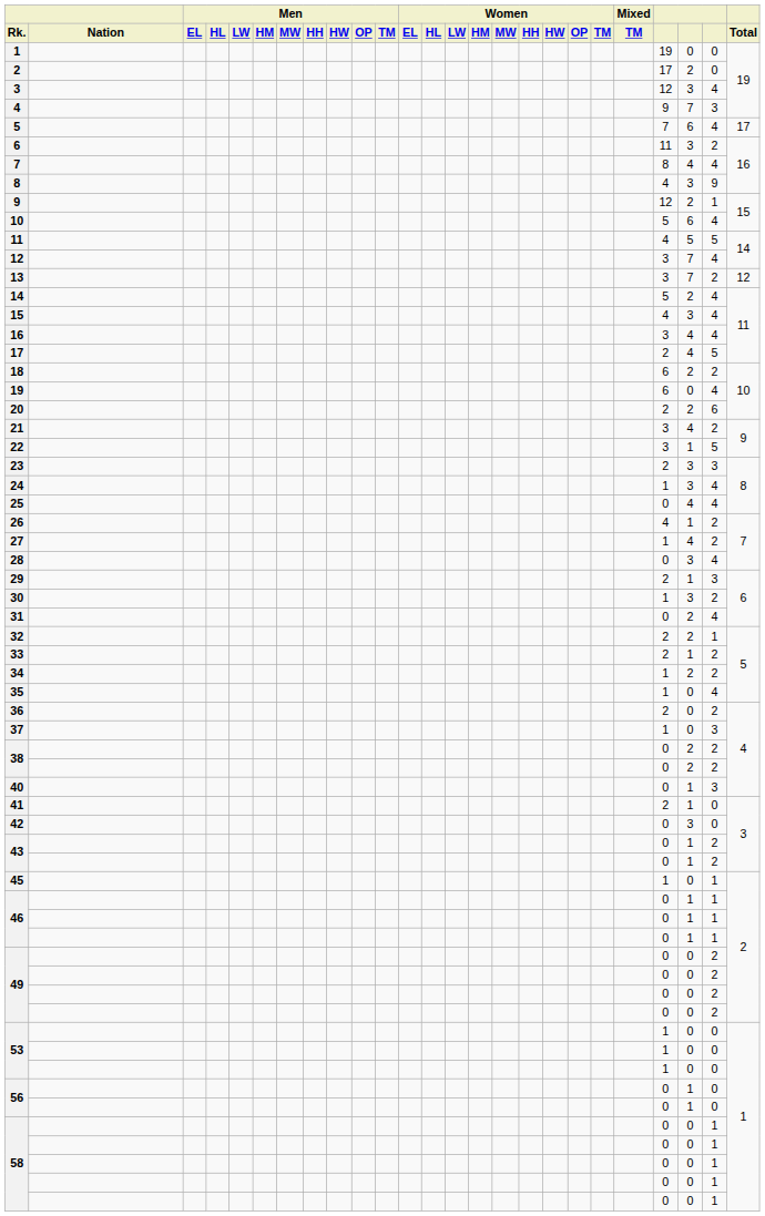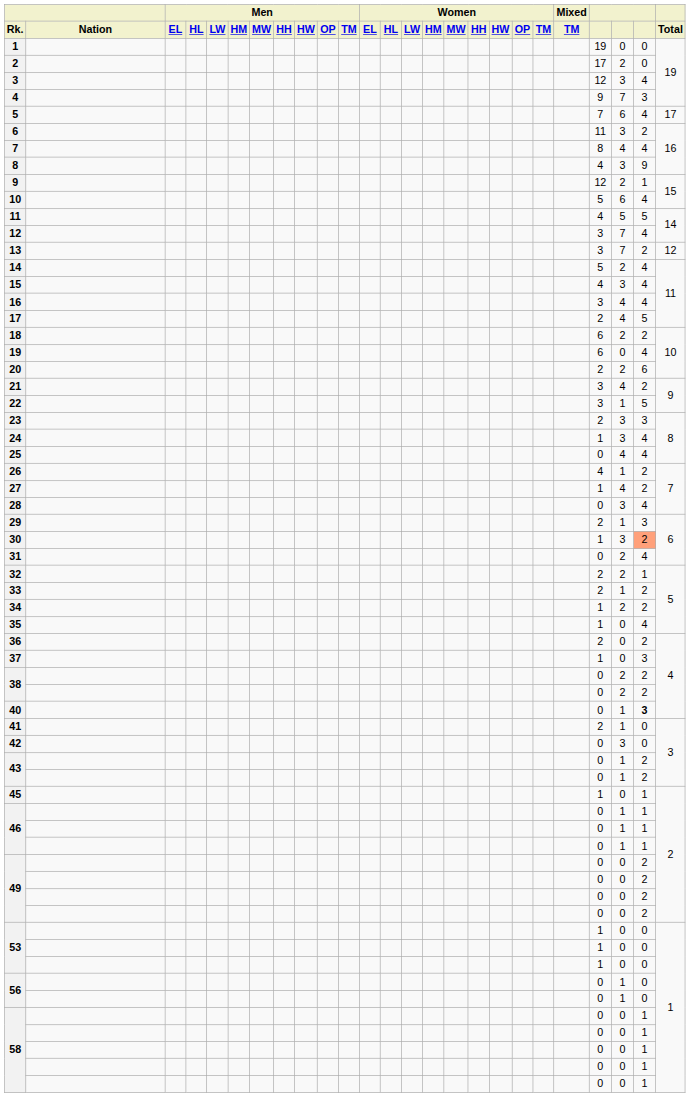30 | column 24: no background -> lightsalmon background
40 | column 24: normal -> bold
